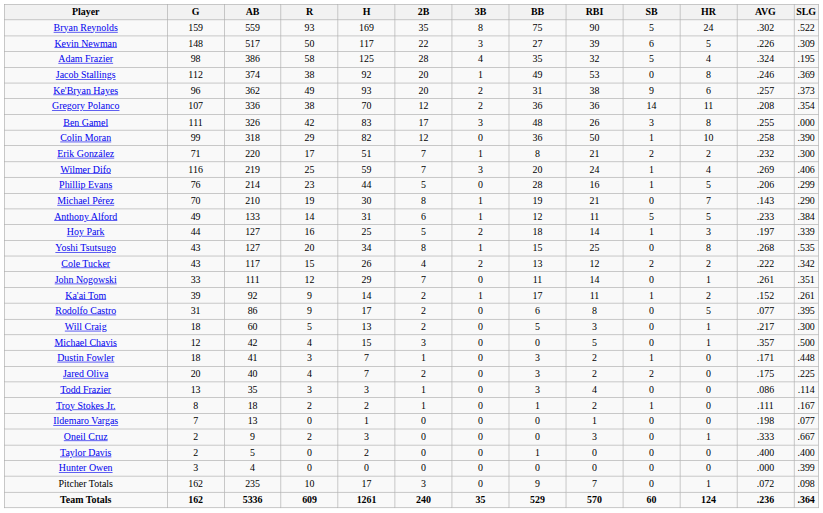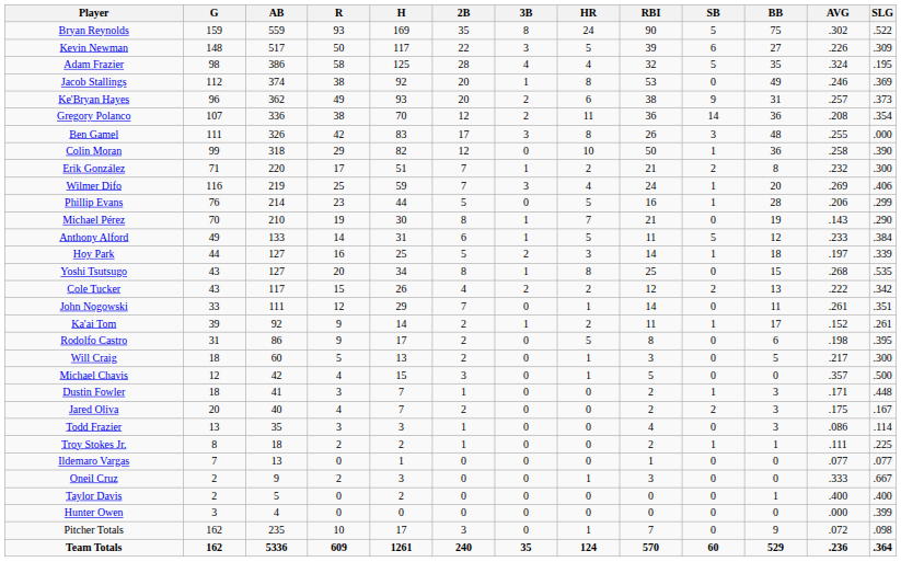columns swapped: HR <-> BB
Rodolfo Castro | AVG: .077 -> .198
Jared Oliva | SLG: .225 -> .167
Troy Stokes Jr. | SLG: .167 -> .225
Ildemaro Vargas | AVG: .198 -> .077
